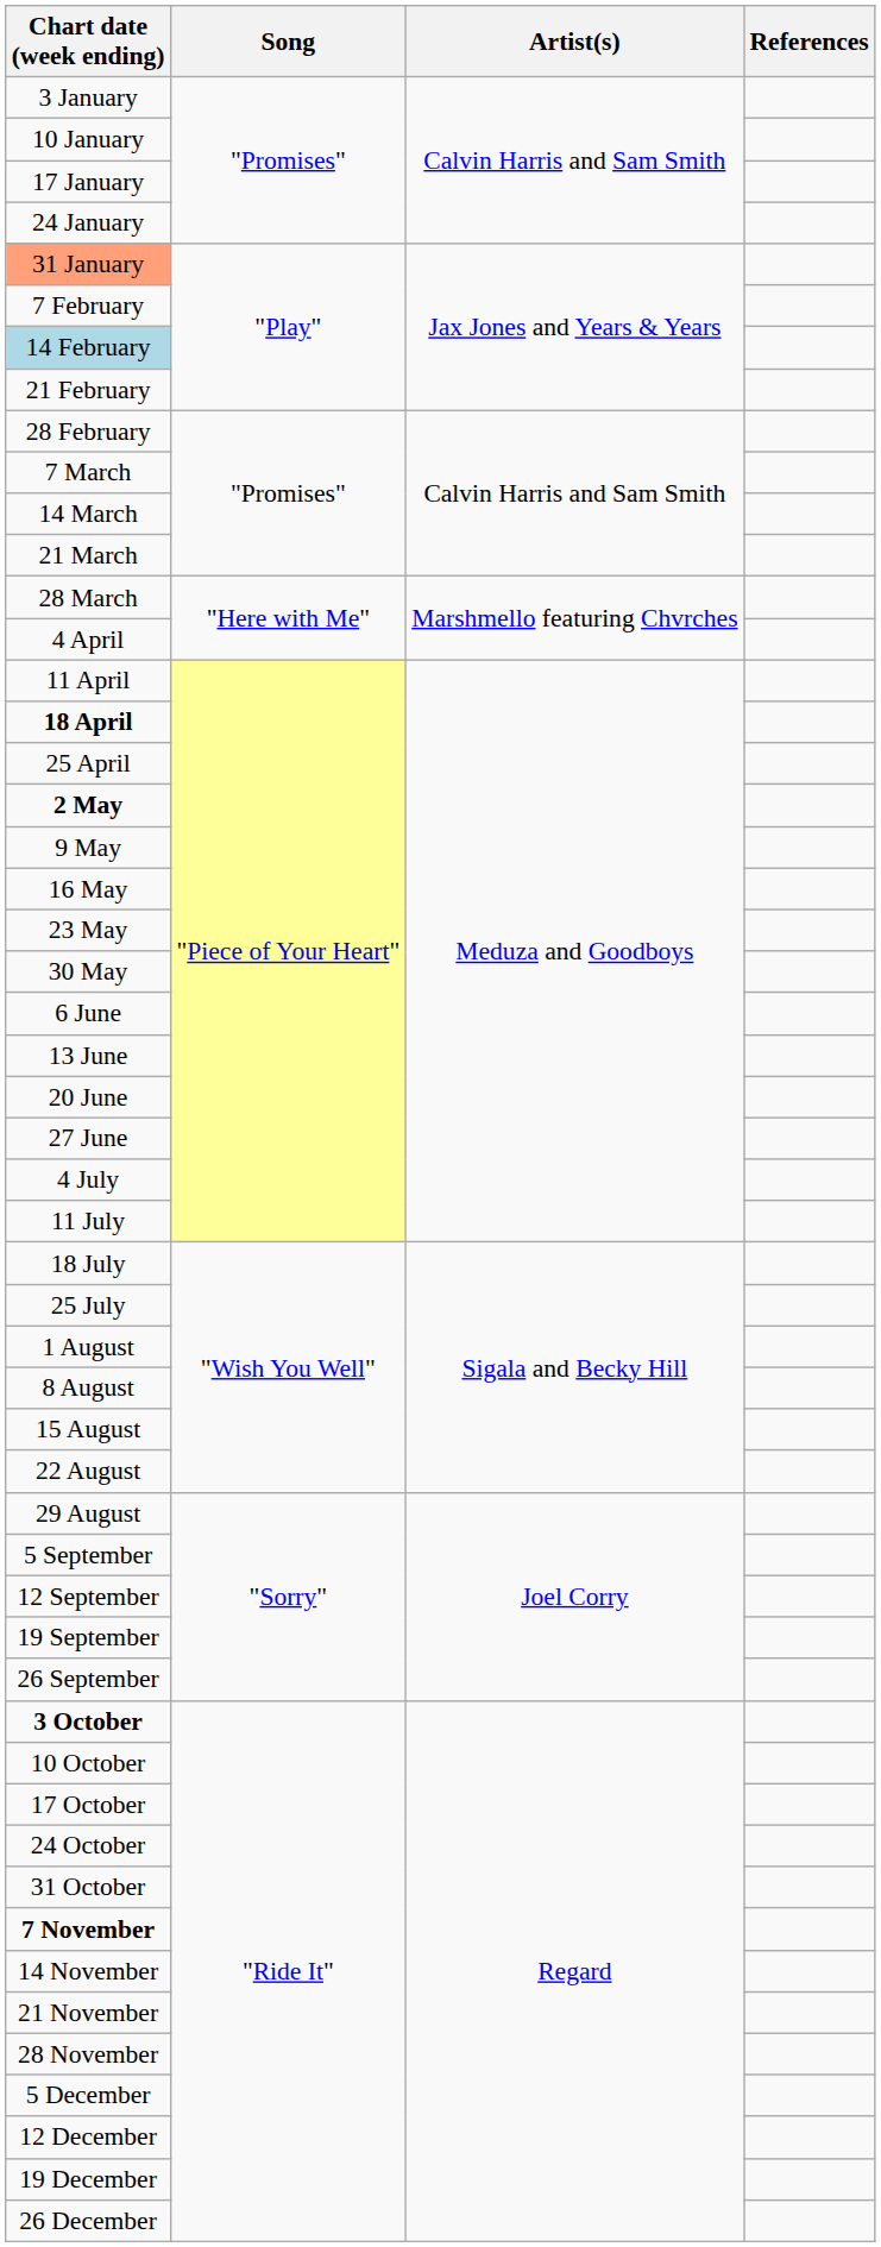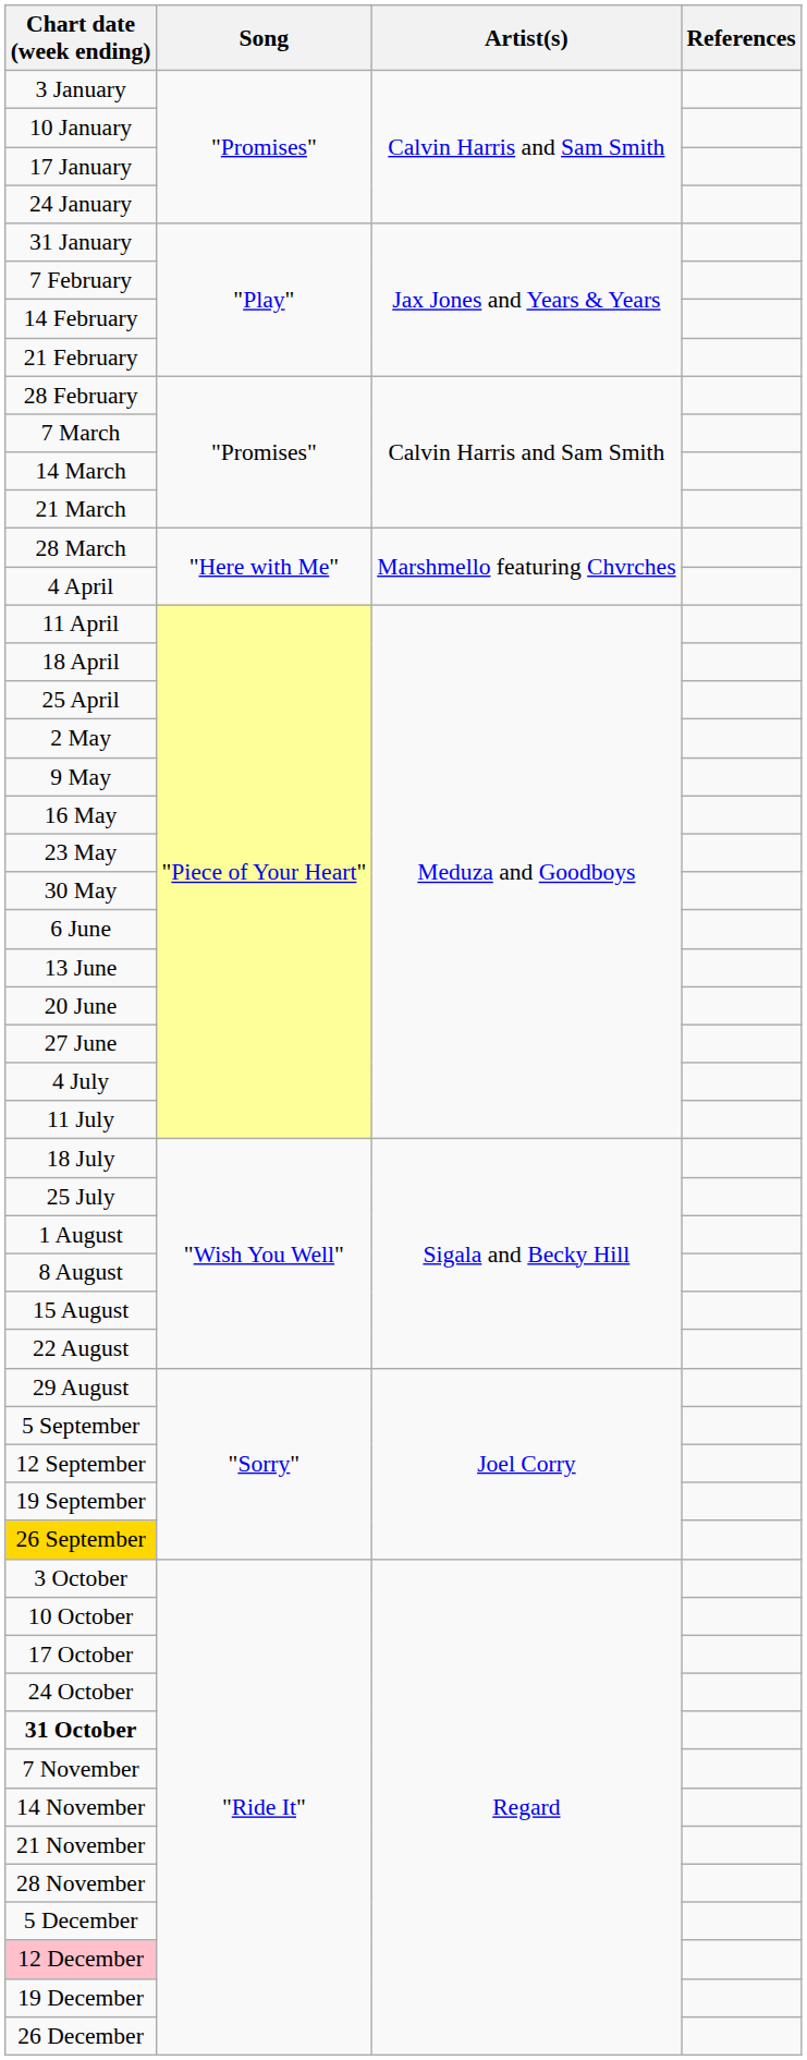31 January | Chart date (week ending): lightsalmon background -> no background
14 February | Chart date (week ending): lightblue background -> no background
18 April | Chart date (week ending): bold -> normal
2 May | Chart date (week ending): bold -> normal
26 September | Chart date (week ending): no background -> gold background
3 October | Chart date (week ending): bold -> normal
31 October | Chart date (week ending): normal -> bold
7 November | Chart date (week ending): bold -> normal
12 December | Chart date (week ending): no background -> pink background
